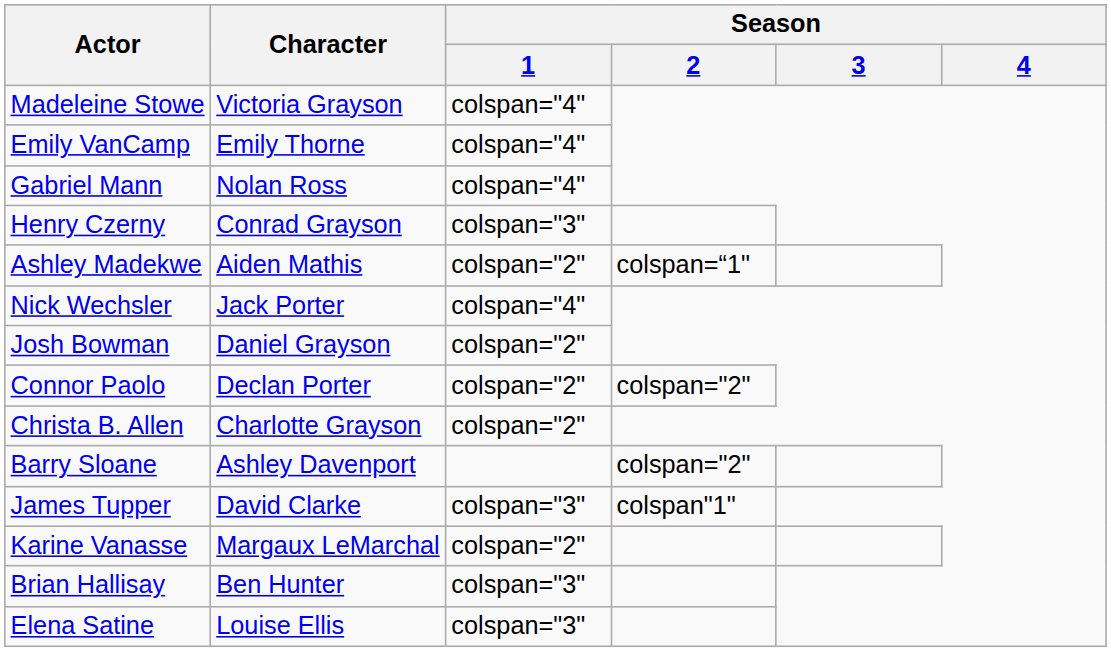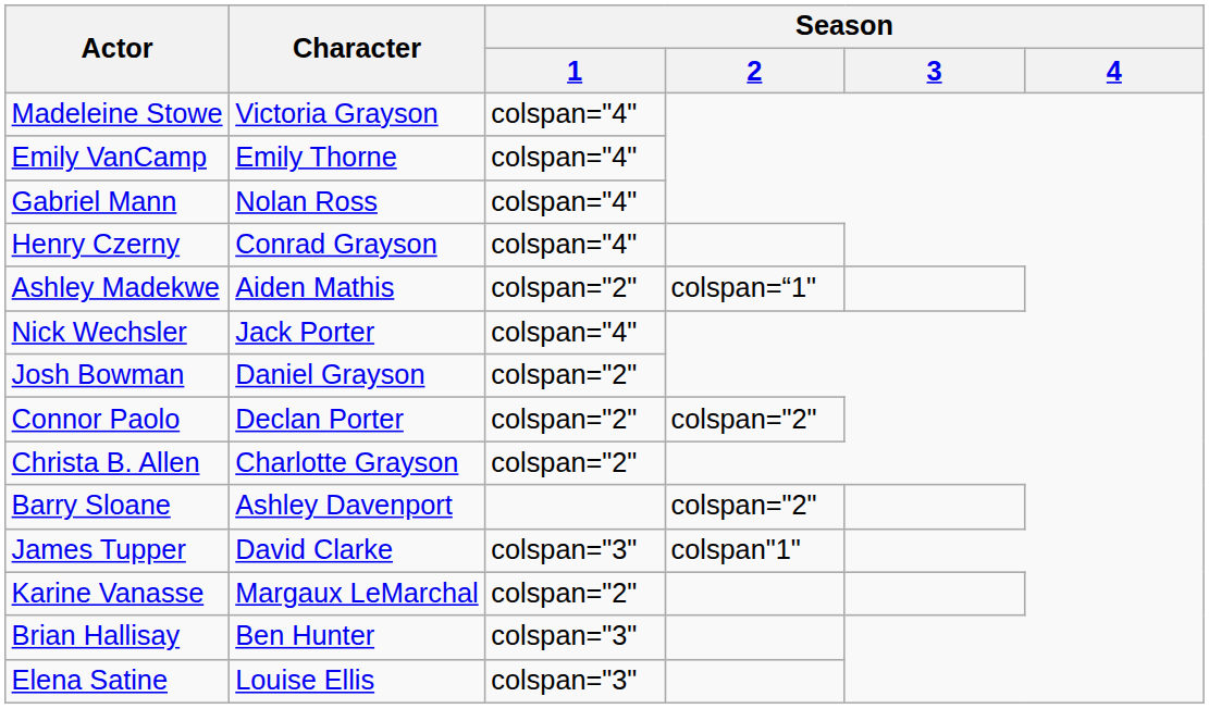Henry Czerny | Season / 1: colspan="3" -> colspan="4"
